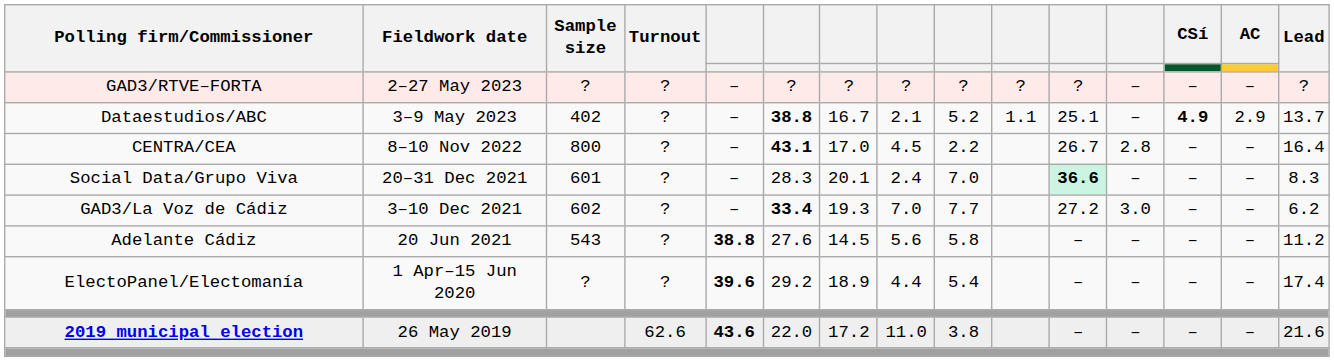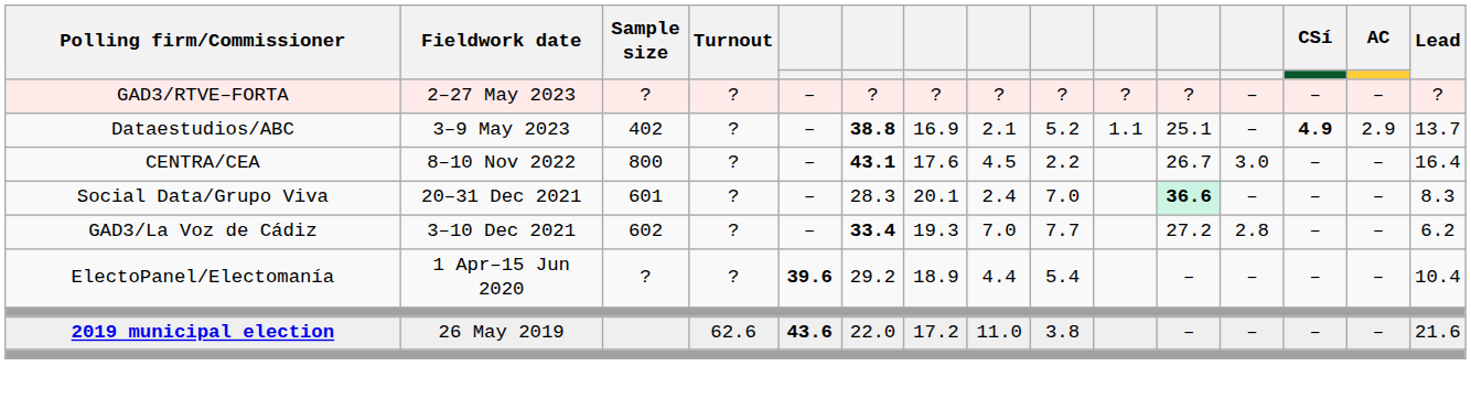Dataestudios/ABC | column 7: 16.7 -> 16.9
CENTRA/CEA | column 7: 17.0 -> 17.6
CENTRA/CEA | column 12: 2.8 -> 3.0
GAD3/La Voz de Cádiz | column 12: 3.0 -> 2.8
- row: Adelante Cádiz | 20 Jun 2021 | 543 | ? | 38.8 | 27.6 | 14.5 | 5.6 | 5.8 | – | – | – | – | 11.2
ElectoPanel/Electomanía | Lead: 17.4 -> 10.4
